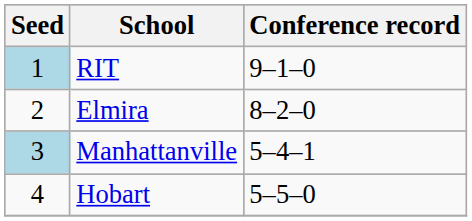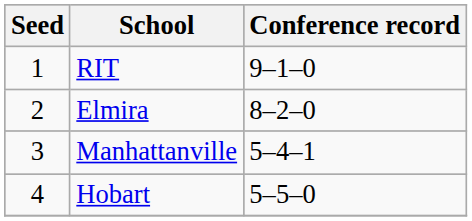RIT | Seed: lightblue background -> no background
Manhattanville | Seed: lightblue background -> no background
